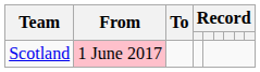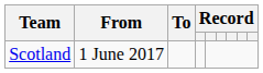Scotland | From: pink background -> no background
